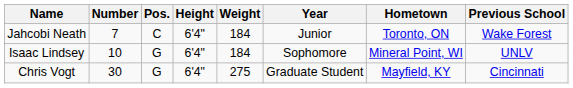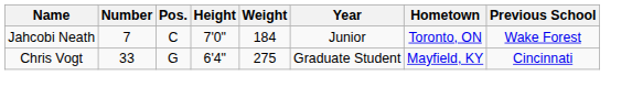Jahcobi Neath | Height: 6'4" -> 7'0"
- row: Isaac Lindsey | 10 | G | 6'4" | 184 | Sophomore | Mineral Point, WI | UNLV
Chris Vogt | Number: 30 -> 33
